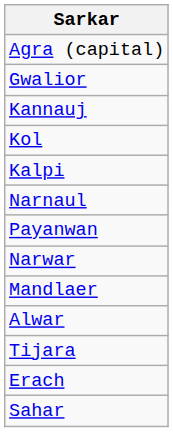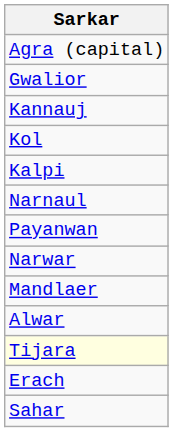row 12 | column 1: no background -> lightyellow background
